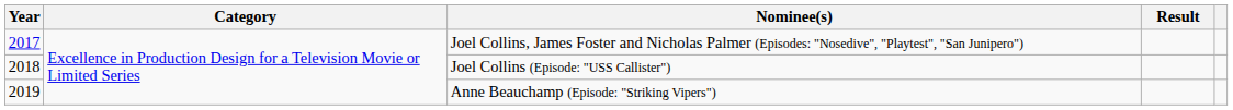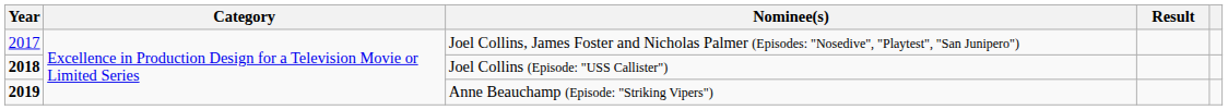Joel Collins (Episode: "USS Callister") | Year: normal -> bold
Anne Beauchamp (Episode: "Striking Vipers") | Year: normal -> bold
